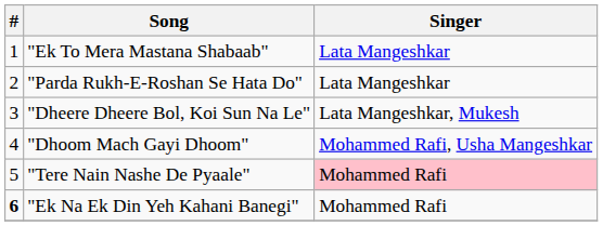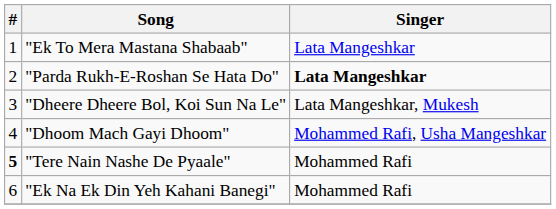"Parda Rukh-E-Roshan Se Hata Do" | Singer: normal -> bold
"Tere Nain Nashe De Pyaale" | #: normal -> bold
"Tere Nain Nashe De Pyaale" | Singer: pink background -> no background
"Ek Na Ek Din Yeh Kahani Banegi" | #: bold -> normal
